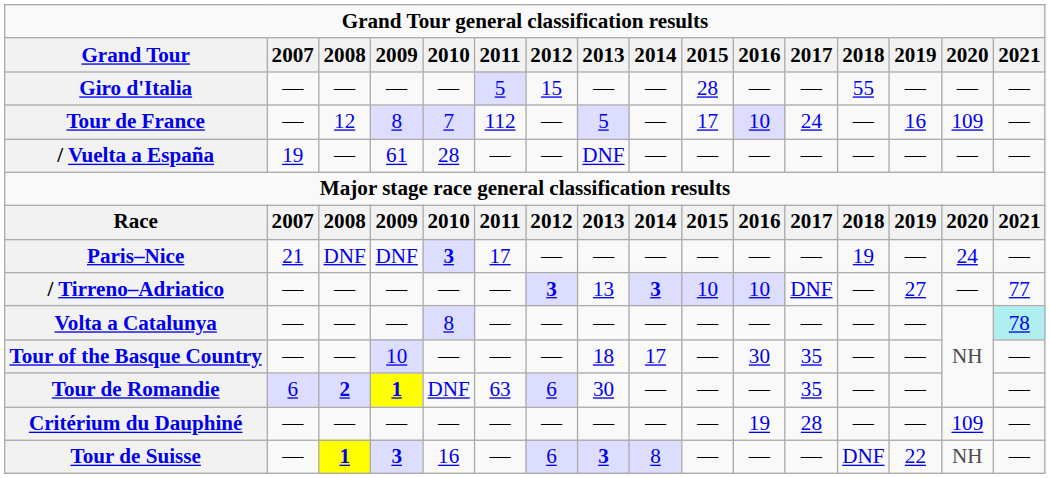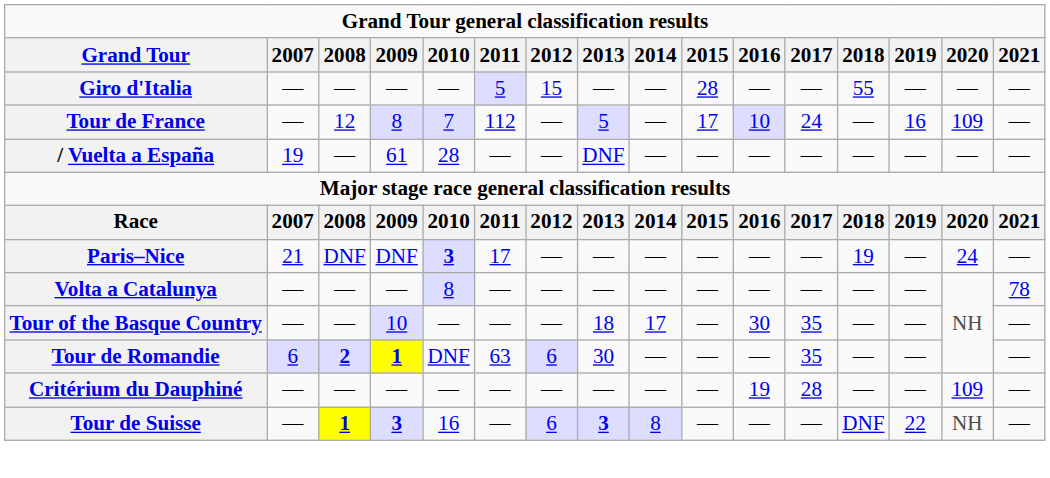- row: / Tirreno–Adriatico | — | — | — | — | — | 3 | 13 | 3 | 10 | 10 | DNF | — | 27 | — | 77
Volta a Catalunya | 2021: paleturquoise background -> no background
